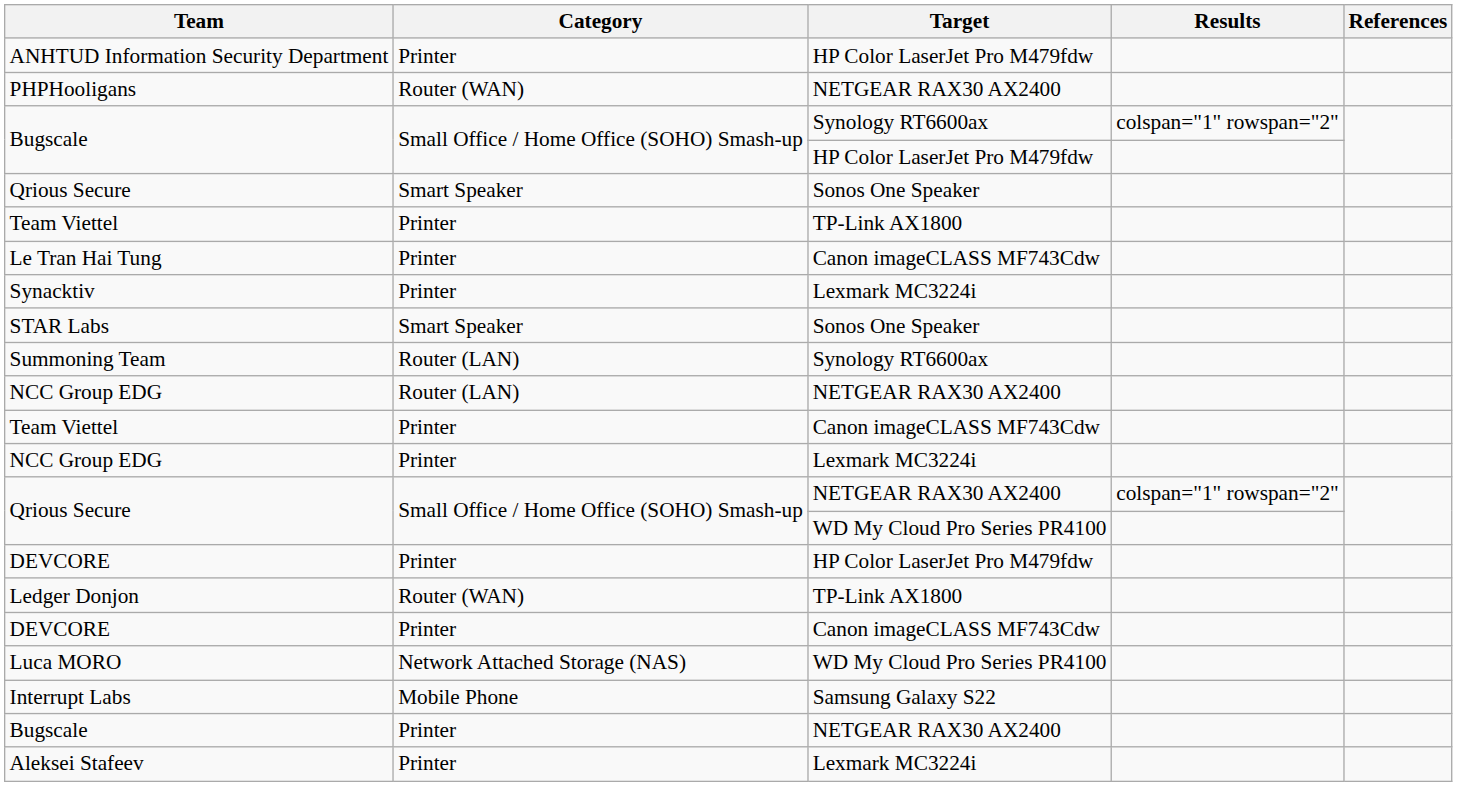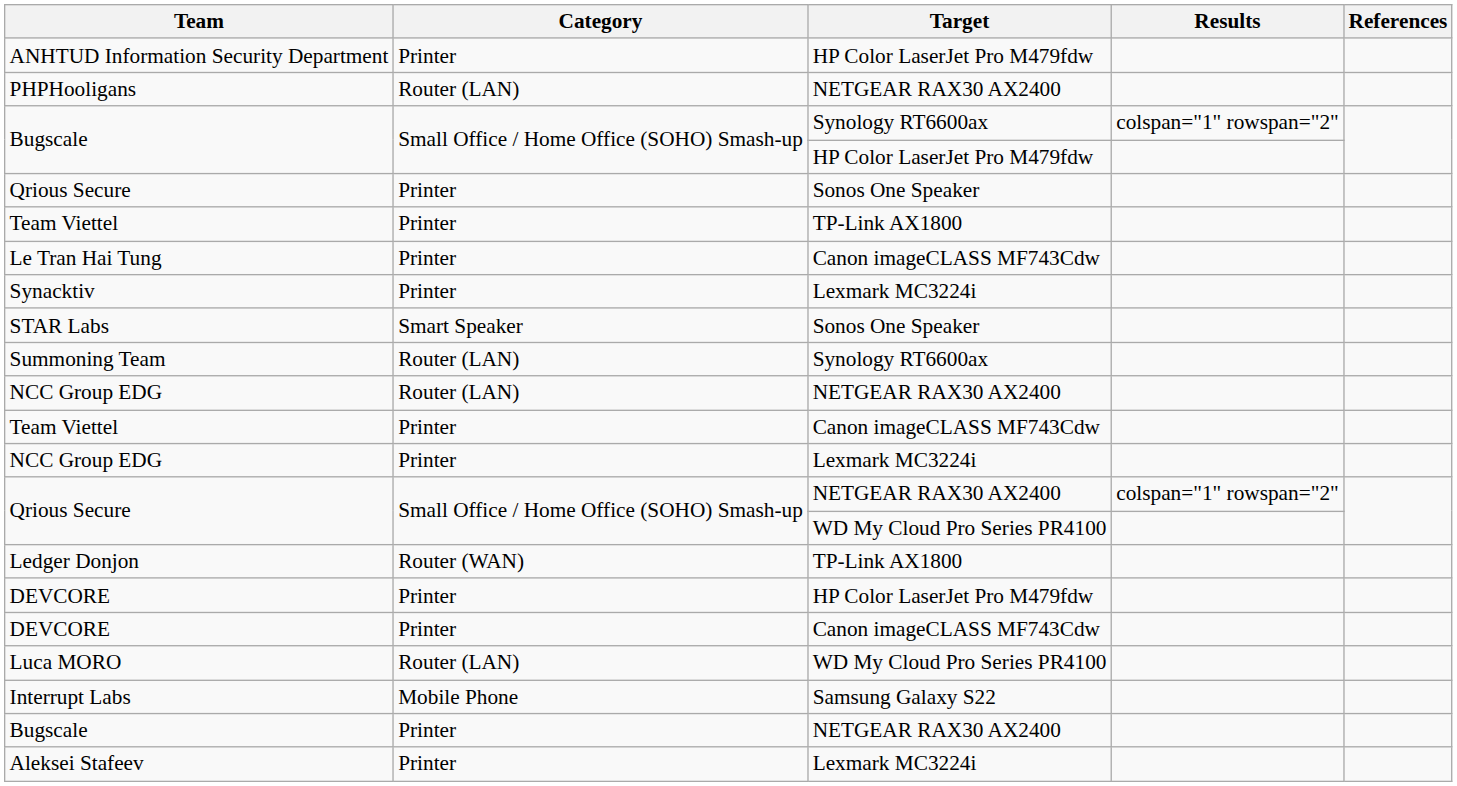PHPHooligans | Category: Router (WAN) -> Router (LAN)
Qrious Secure / Sonos One Speaker | Category: Smart Speaker -> Printer
rows swapped: DEVCORE / HP Color LaserJet Pro M479fdw <-> Ledger Donjon
Luca MORO | Category: Network Attached Storage (NAS) -> Router (LAN)
